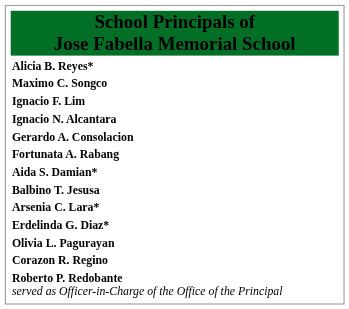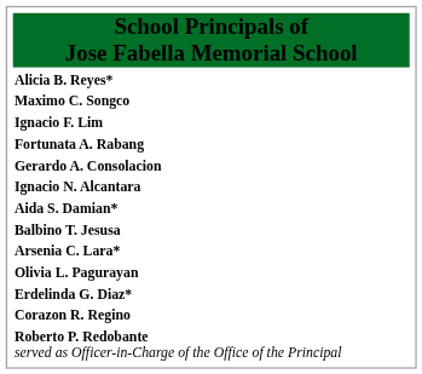row 5 | column 1: Ignacio N. Alcantara -> Fortunata A. Rabang
row 7 | column 1: Fortunata A. Rabang -> Ignacio N. Alcantara
row 11 | column 1: Erdelinda G. Diaz* -> Olivia L. Pagurayan
row 12 | column 1: Olivia L. Pagurayan -> Erdelinda G. Diaz*
